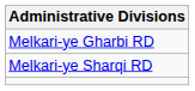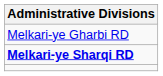row 3 | column 1: normal -> bold
